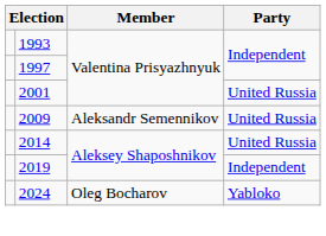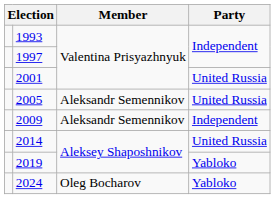+ row: 2005 | Aleksandr Semennikov | United Russia
2009 | Party: United Russia -> Independent
2019 | Party: Independent -> Yabloko
